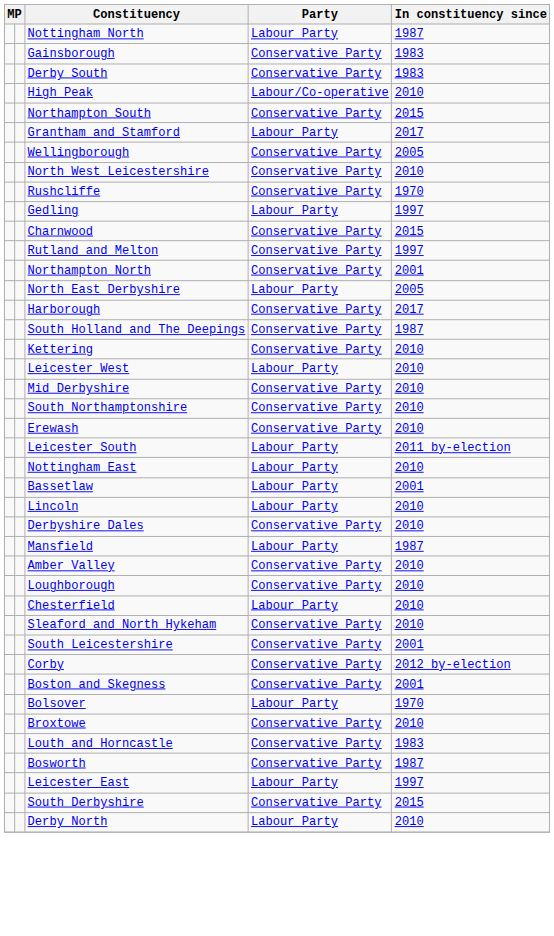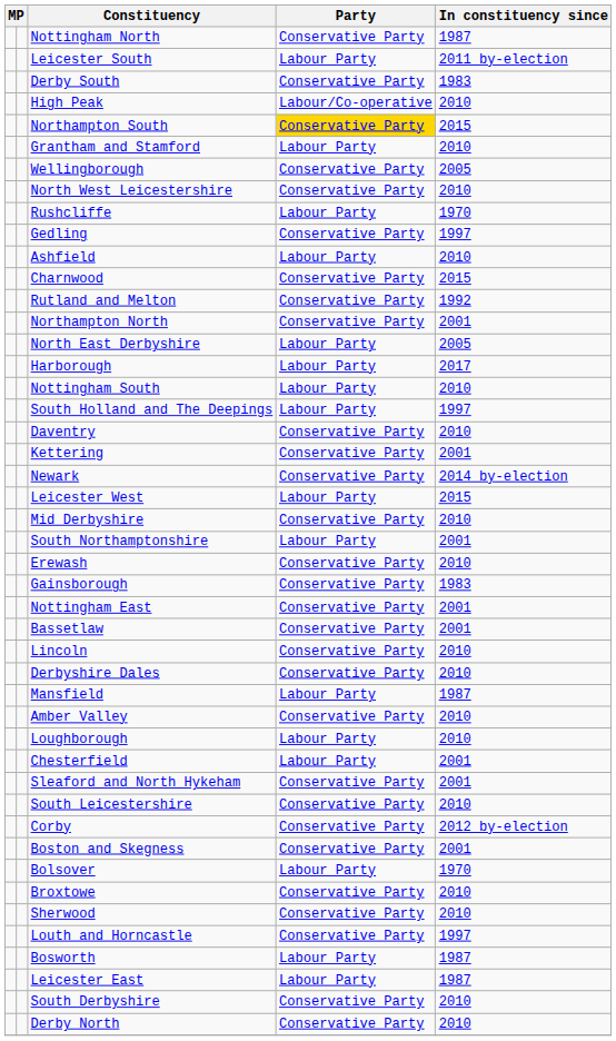Nottingham North | Party: Labour Party -> Conservative Party
rows swapped: Leicester South <-> Gainsborough
Northampton South | Party: no background -> gold background
Grantham and Stamford | In constituency since: 2017 -> 2010
Rushcliffe | Party: Conservative Party -> Labour Party
Gedling | Party: Labour Party -> Conservative Party
+ row: Ashfield | Labour Party | 2010
Rutland and Melton | In constituency since: 1997 -> 1992
Harborough | Party: Conservative Party -> Labour Party
+ row: Nottingham South | Labour Party | 2010
South Holland and The Deepings | Party: Conservative Party -> Labour Party
South Holland and The Deepings | In constituency since: 1987 -> 1997
+ row: Daventry | Conservative Party | 2010
Kettering | In constituency since: 2010 -> 2001
+ row: Newark | Conservative Party | 2014 by-election
Leicester West | In constituency since: 2010 -> 2015
South Northamptonshire | Party: Conservative Party -> Labour Party
South Northamptonshire | In constituency since: 2010 -> 2001
Nottingham East | Party: Labour Party -> Conservative Party
Nottingham East | In constituency since: 2010 -> 2001
Bassetlaw | Party: Labour Party -> Conservative Party
Lincoln | Party: Labour Party -> Conservative Party
Loughborough | Party: Conservative Party -> Labour Party
Chesterfield | In constituency since: 2010 -> 2001
Sleaford and North Hykeham | In constituency since: 2010 -> 2001
South Leicestershire | In constituency since: 2001 -> 2010
+ row: Sherwood | Conservative Party | 2010
Louth and Horncastle | In constituency since: 1983 -> 1997
Bosworth | Party: Conservative Party -> Labour Party
Leicester East | In constituency since: 1997 -> 1987
South Derbyshire | In constituency since: 2015 -> 2010
Derby North | Party: Labour Party -> Conservative Party
